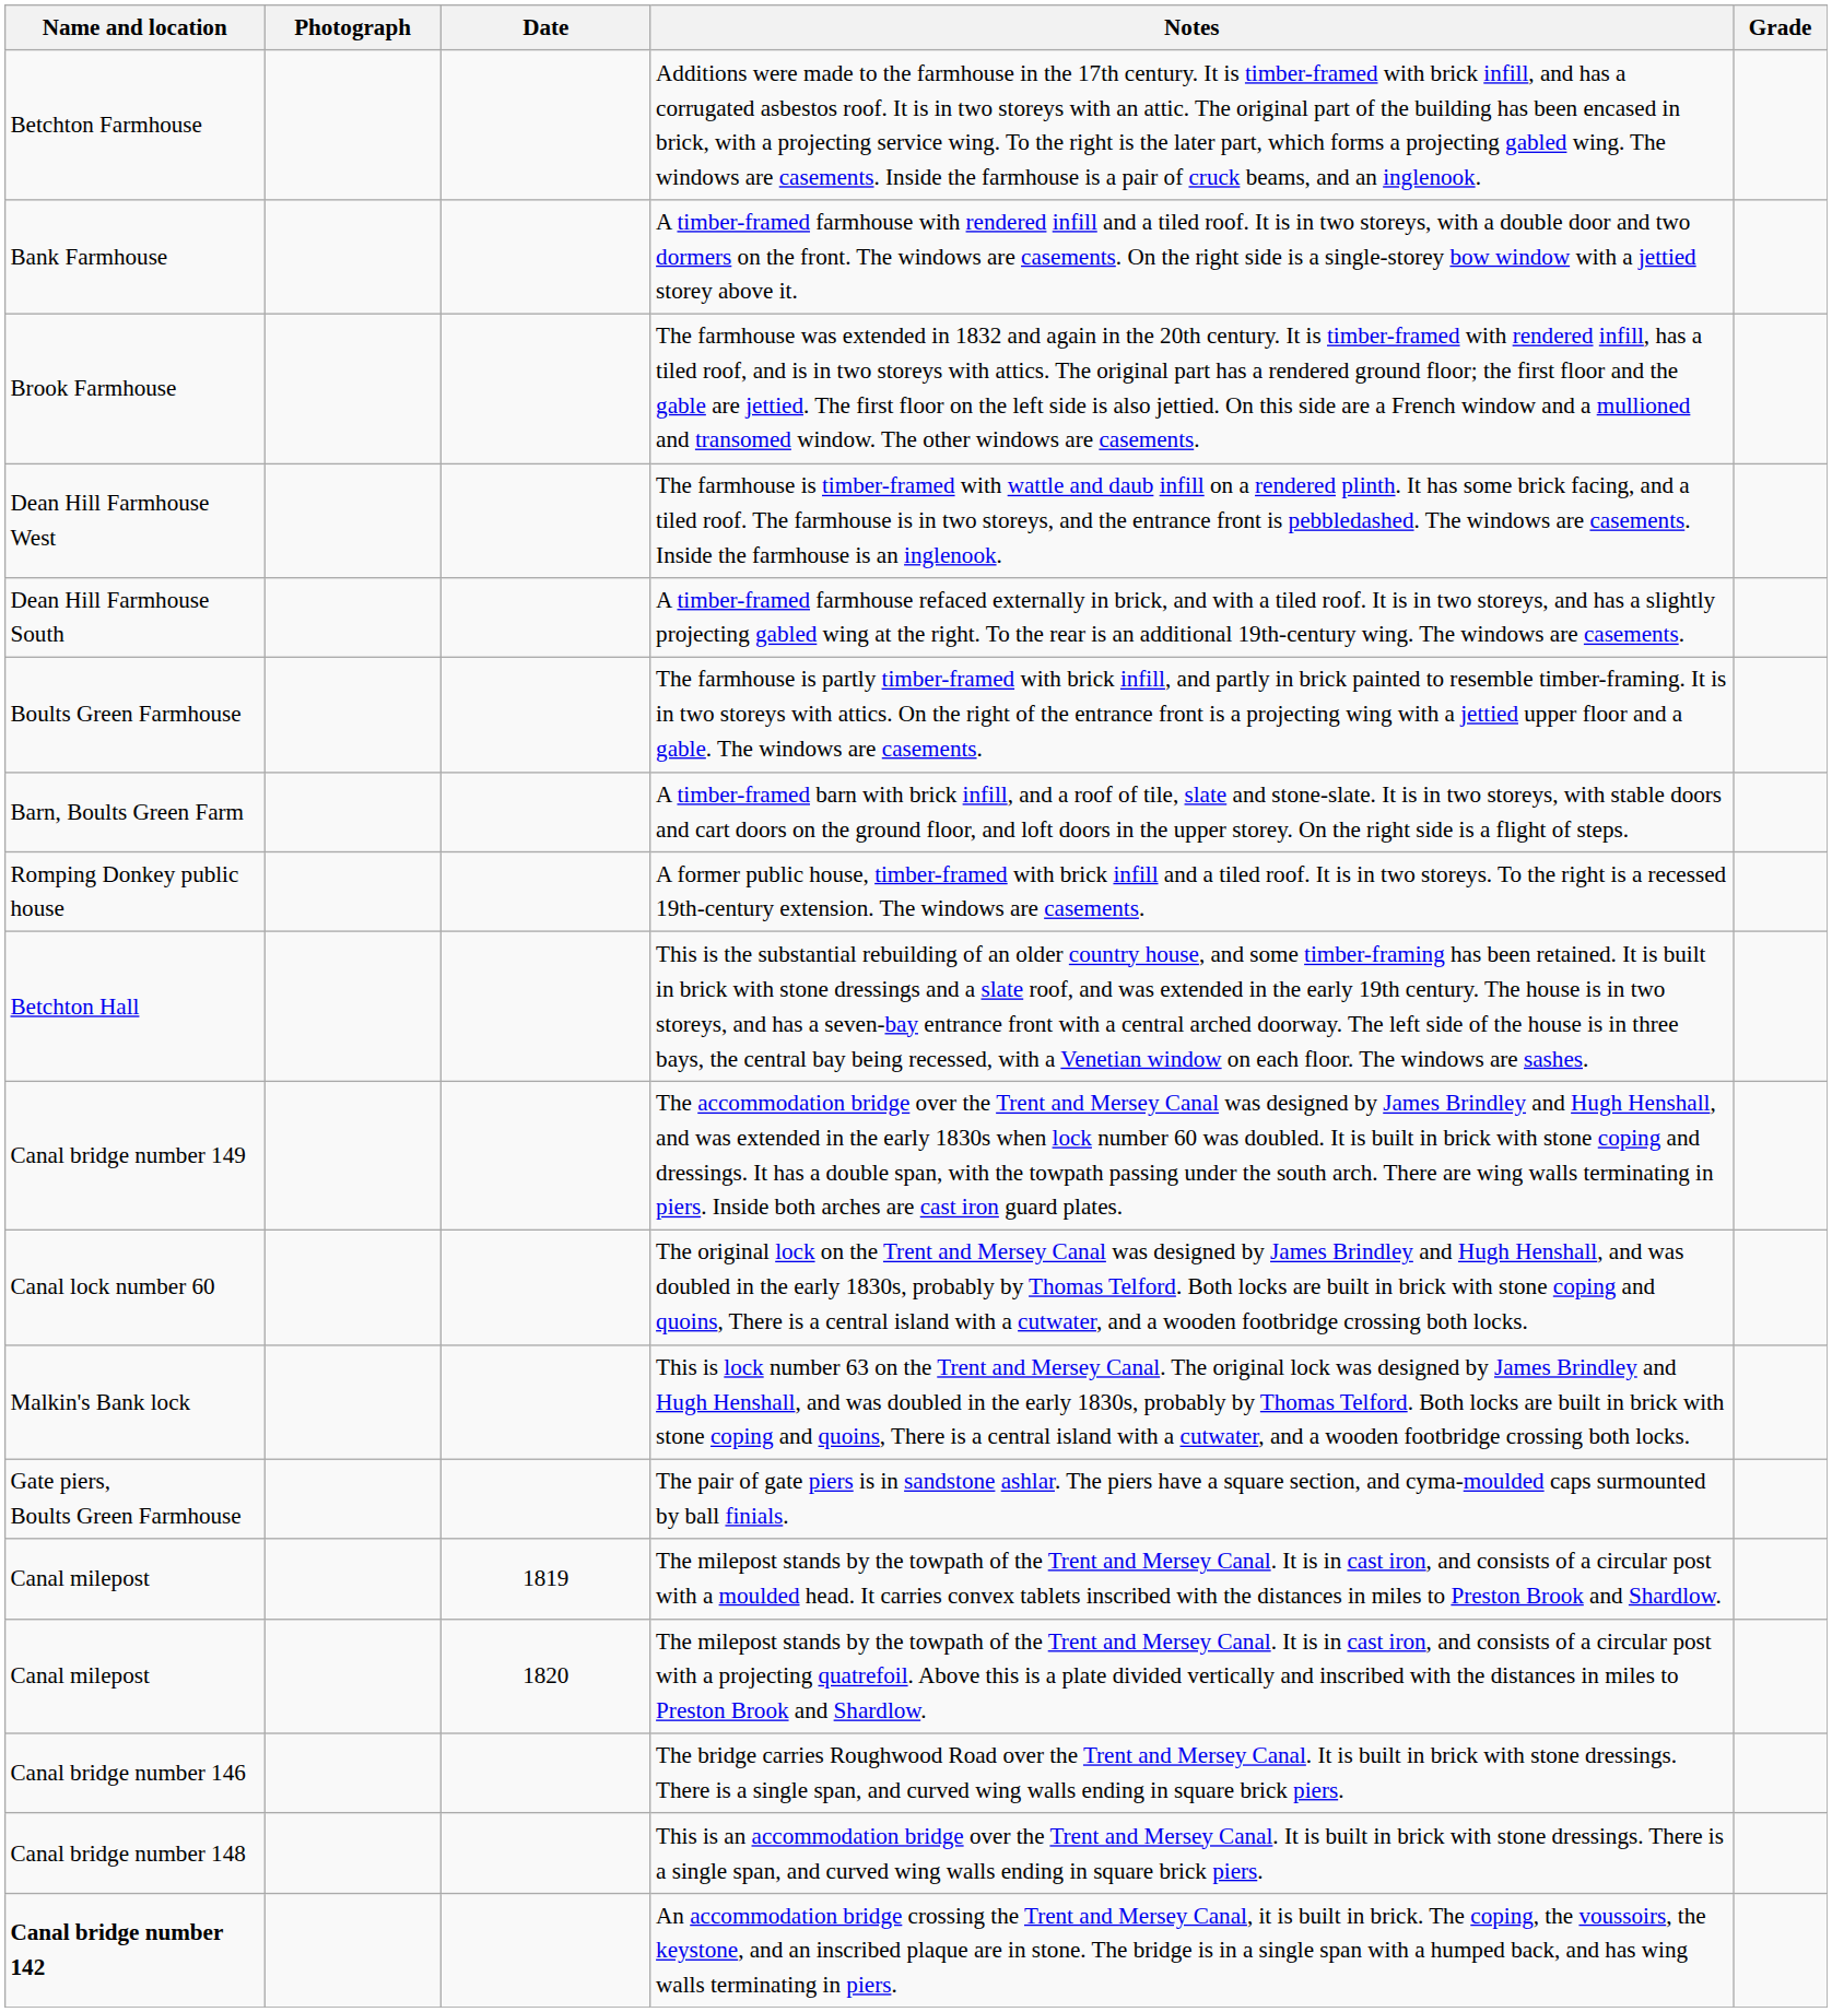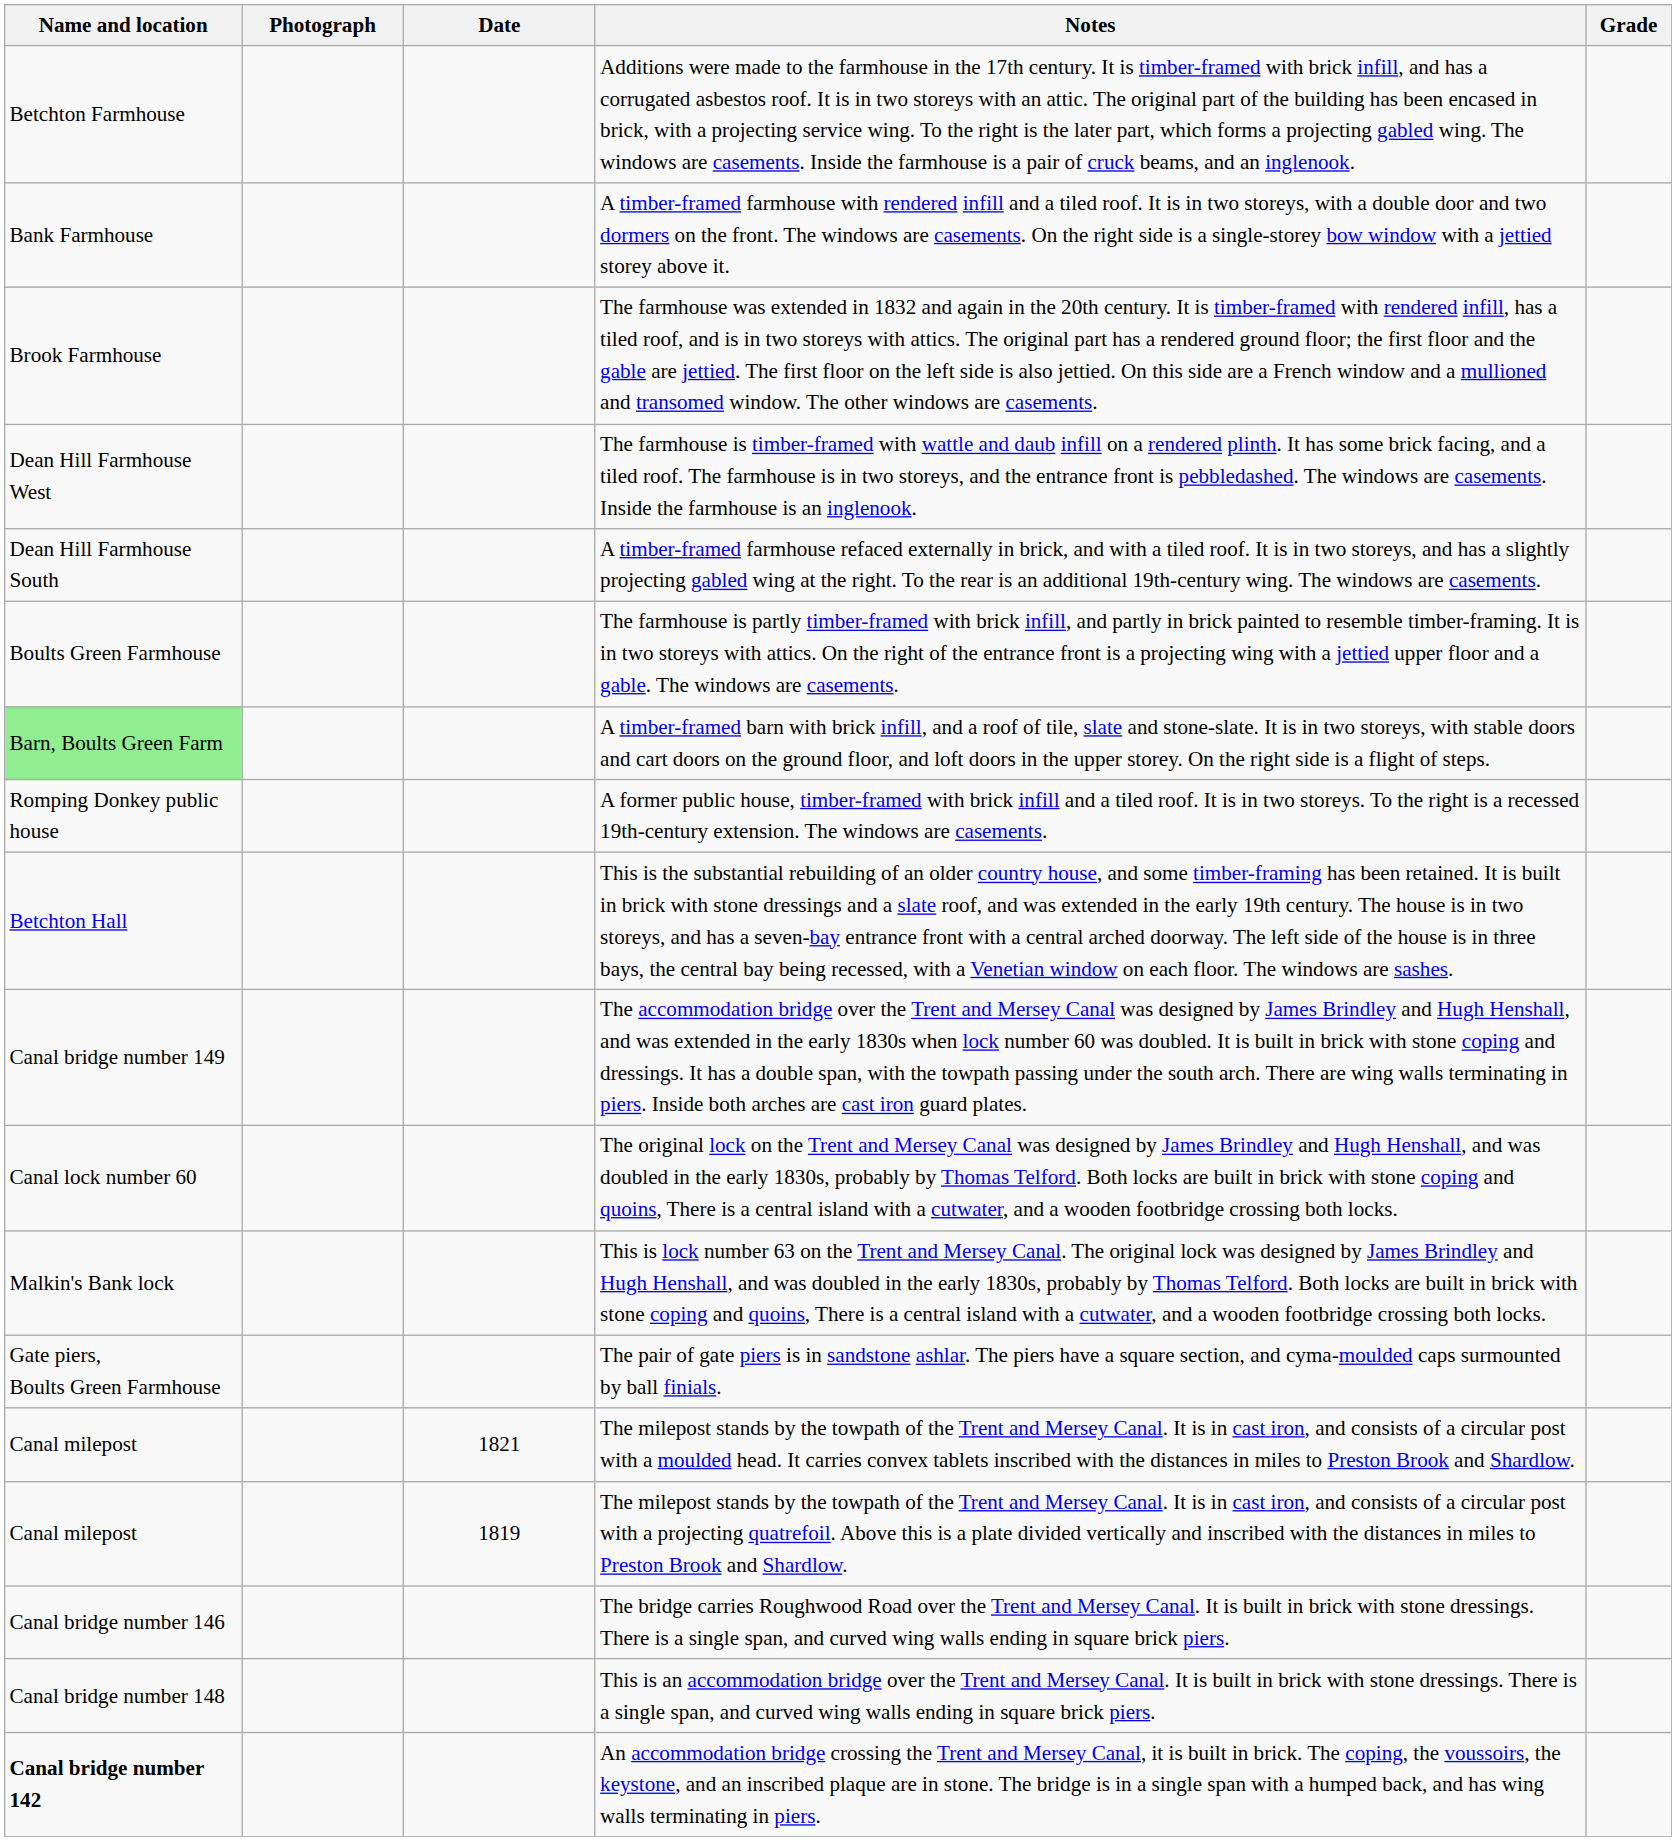row 8 | Name and location: no background -> lightgreen background
row 15 | Date: 1819 -> 1821
row 16 | Date: 1820 -> 1819
